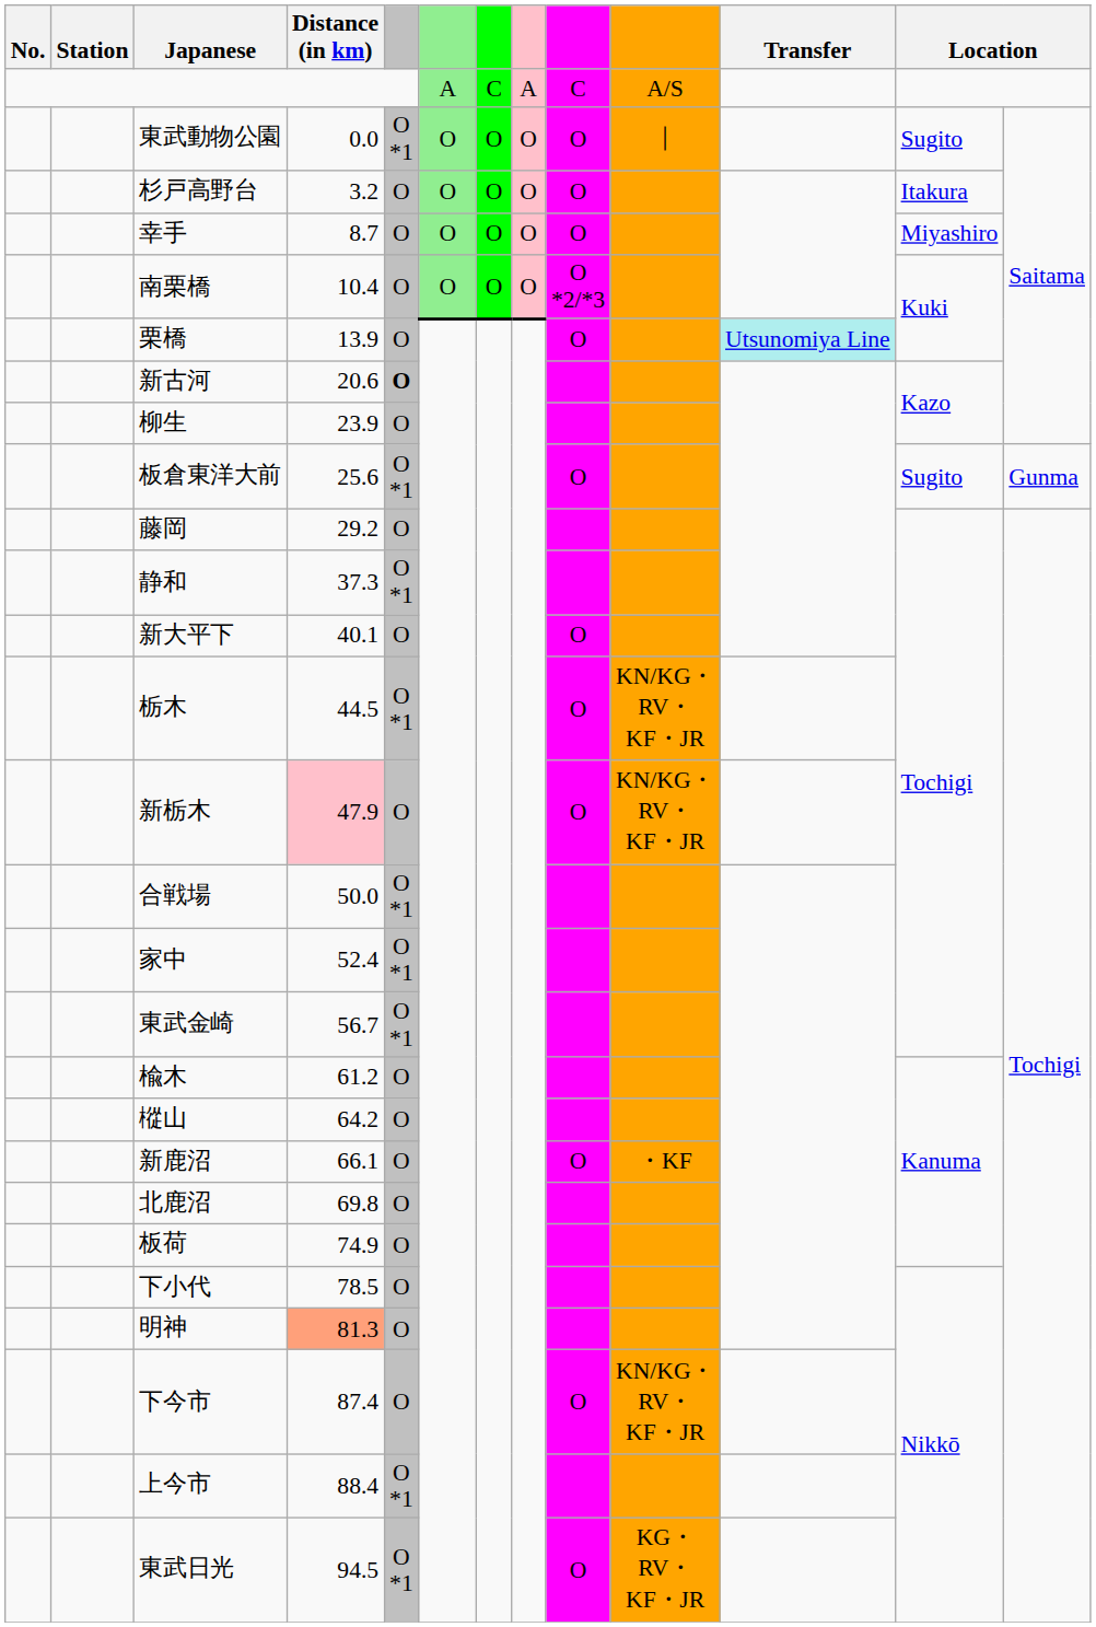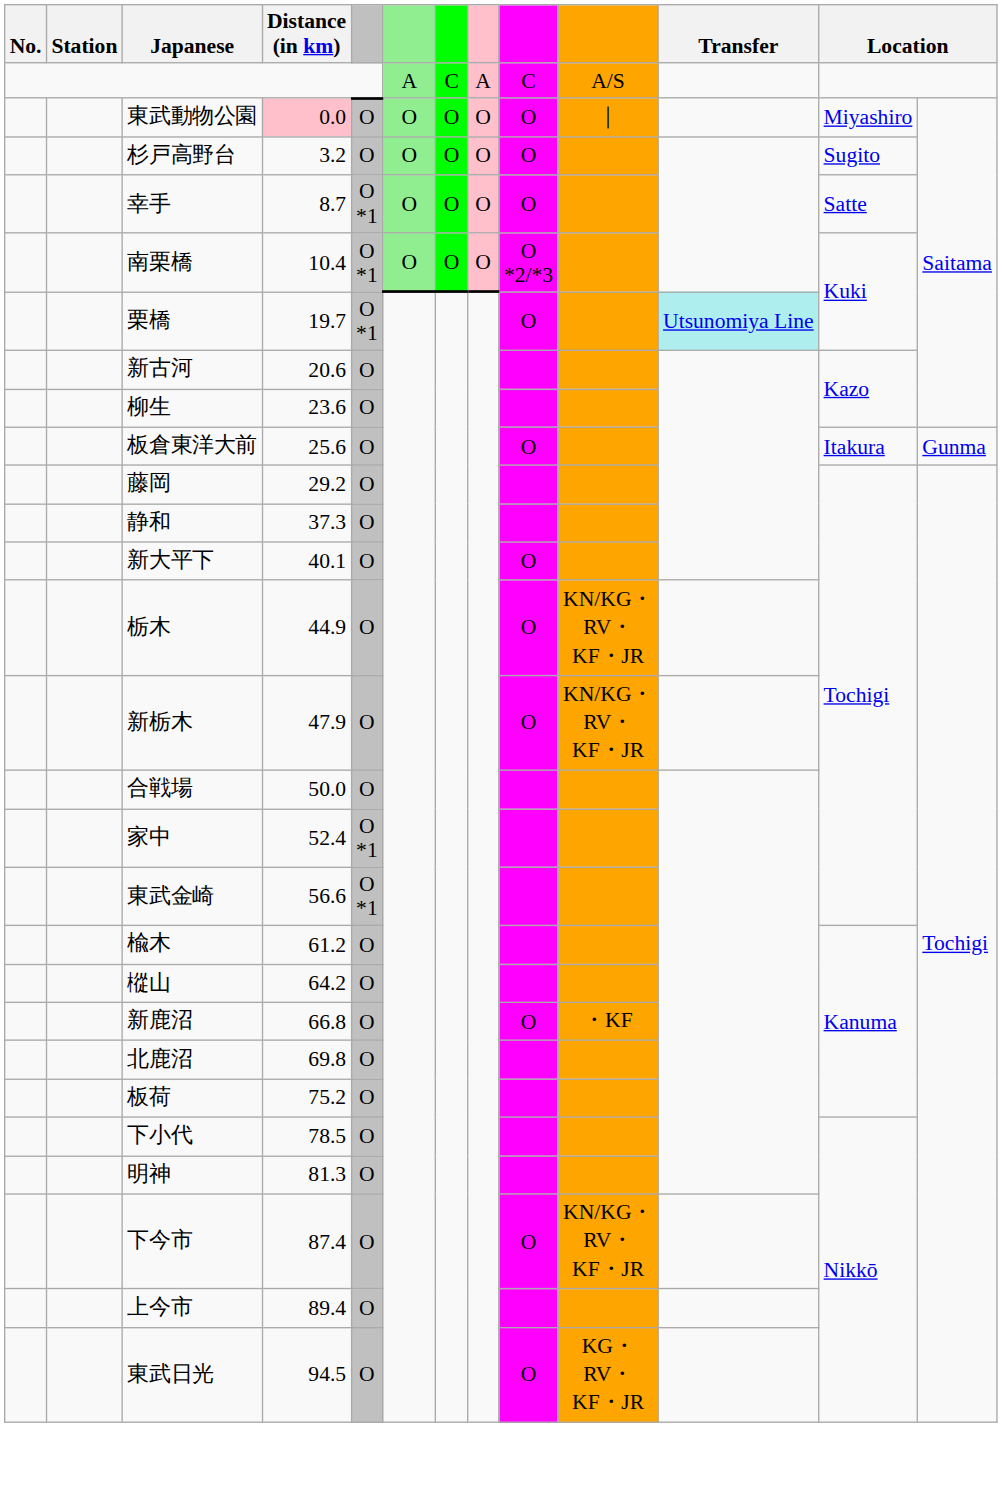東武動物公園 | Distance (in km): no background -> pink background
東武動物公園 | column 5: O *1 -> O
東武動物公園 | column 12: Sugito -> Miyashiro
杉戸高野台 | column 12: Itakura -> Sugito
幸手 | column 5: O -> O *1
幸手 | column 12: Miyashiro -> Satte
南栗橋 | column 5: O -> O *1
栗橋 | Distance (in km): 13.9 -> 19.7
栗橋 | column 5: O -> O *1
新古河 | column 5: bold -> normal
柳生 | Distance (in km): 23.9 -> 23.6
板倉東洋大前 | column 5: O *1 -> O
板倉東洋大前 | column 12: Sugito -> Itakura
静和 | column 5: O *1 -> O
栃木 | Distance (in km): 44.5 -> 44.9
栃木 | column 5: O *1 -> O
新栃木 | Distance (in km): pink background -> no background
合戦場 | column 5: O *1 -> O
東武金崎 | Distance (in km): 56.7 -> 56.6
新鹿沼 | Distance (in km): 66.1 -> 66.8
板荷 | Distance (in km): 74.9 -> 75.2
明神 | Distance (in km): lightsalmon background -> no background
上今市 | Distance (in km): 88.4 -> 89.4
上今市 | column 5: O *1 -> O
東武日光 | column 5: O *1 -> O
